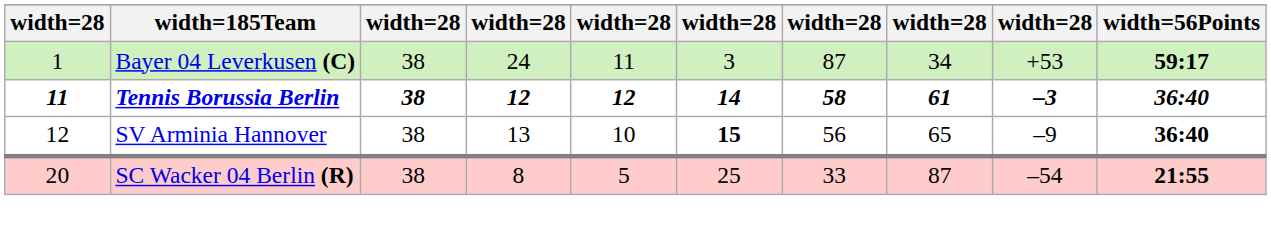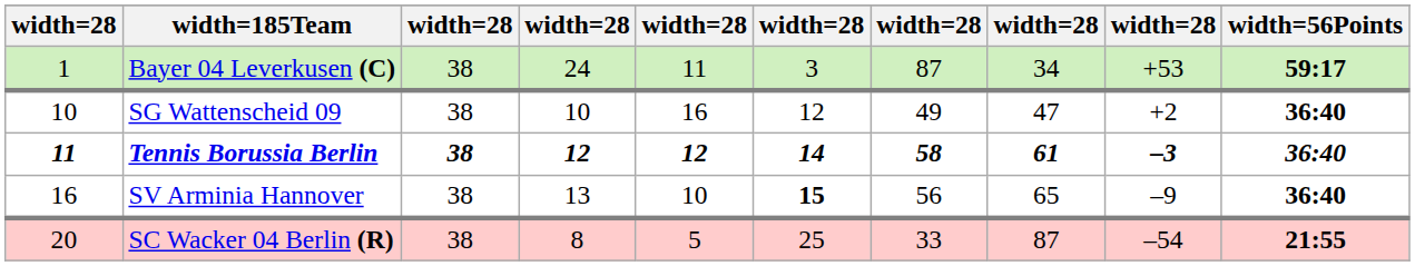+ row: 10 | SG Wattenscheid 09 | 38 | 10 | 16 | 12 | 49 | 47 | +2 | 36:40
SV Arminia Hannover | column 1: 12 -> 16
